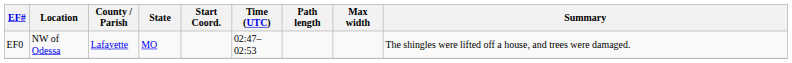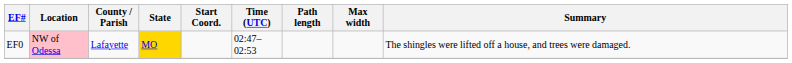EF0 | Location: no background -> pink background
EF0 | State: no background -> gold background
